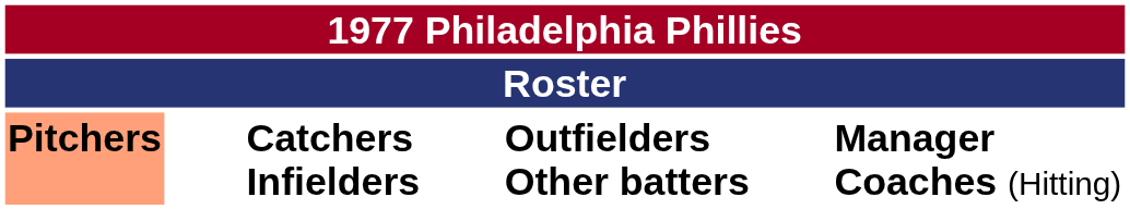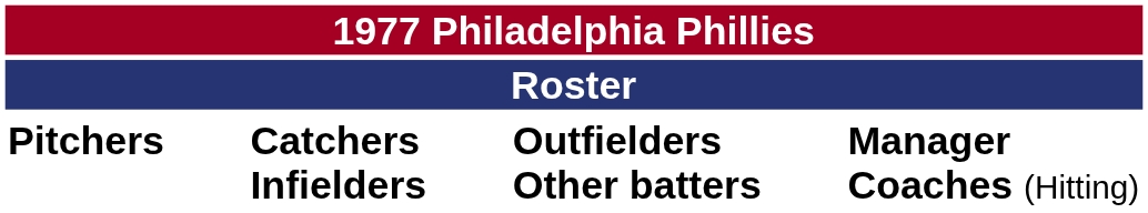Pitchers | column 1: lightsalmon background -> no background
